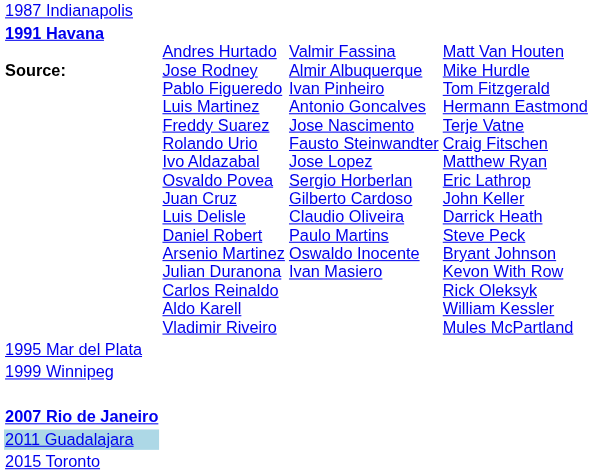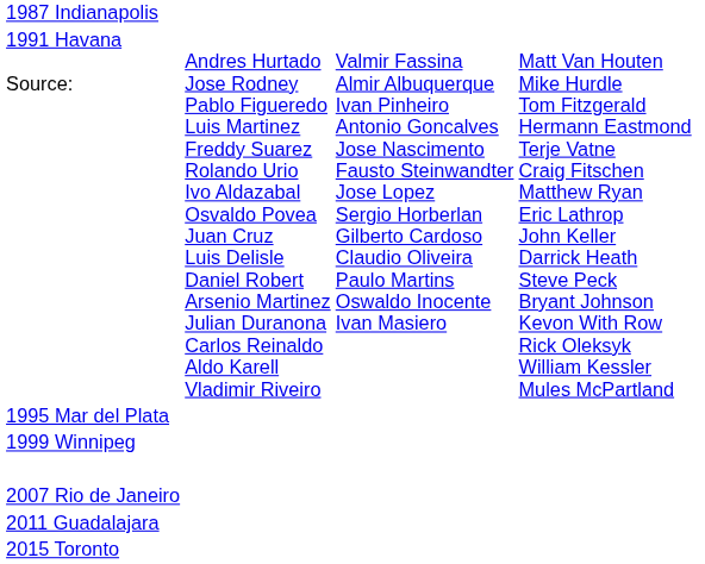1991 Havana Source: | column 1: bold -> normal
2007 Rio de Janeiro | column 1: bold -> normal
2011 Guadalajara | column 1: lightblue background -> no background
